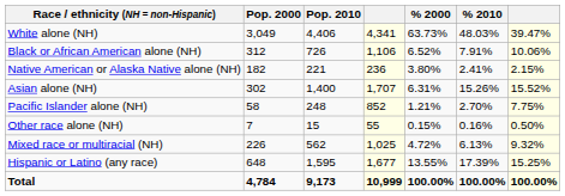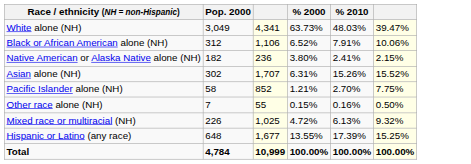- column: Pop. 2010 | 4,406 | 726 | 221 | 1,400 | 248 | 15 | 562 | 1,595 | 9,173
